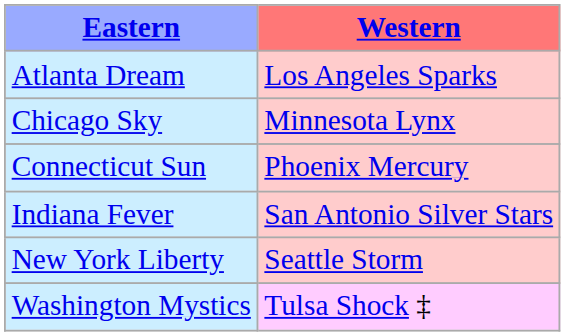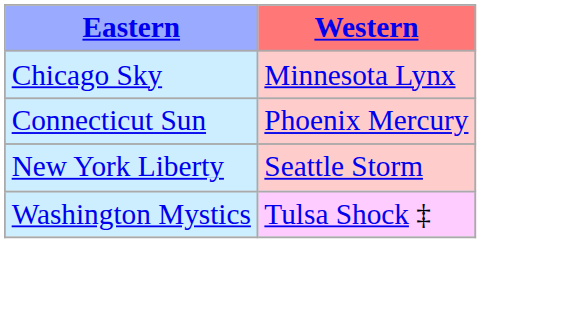- row: Atlanta Dream | Los Angeles Sparks
- row: Indiana Fever | San Antonio Silver Stars
